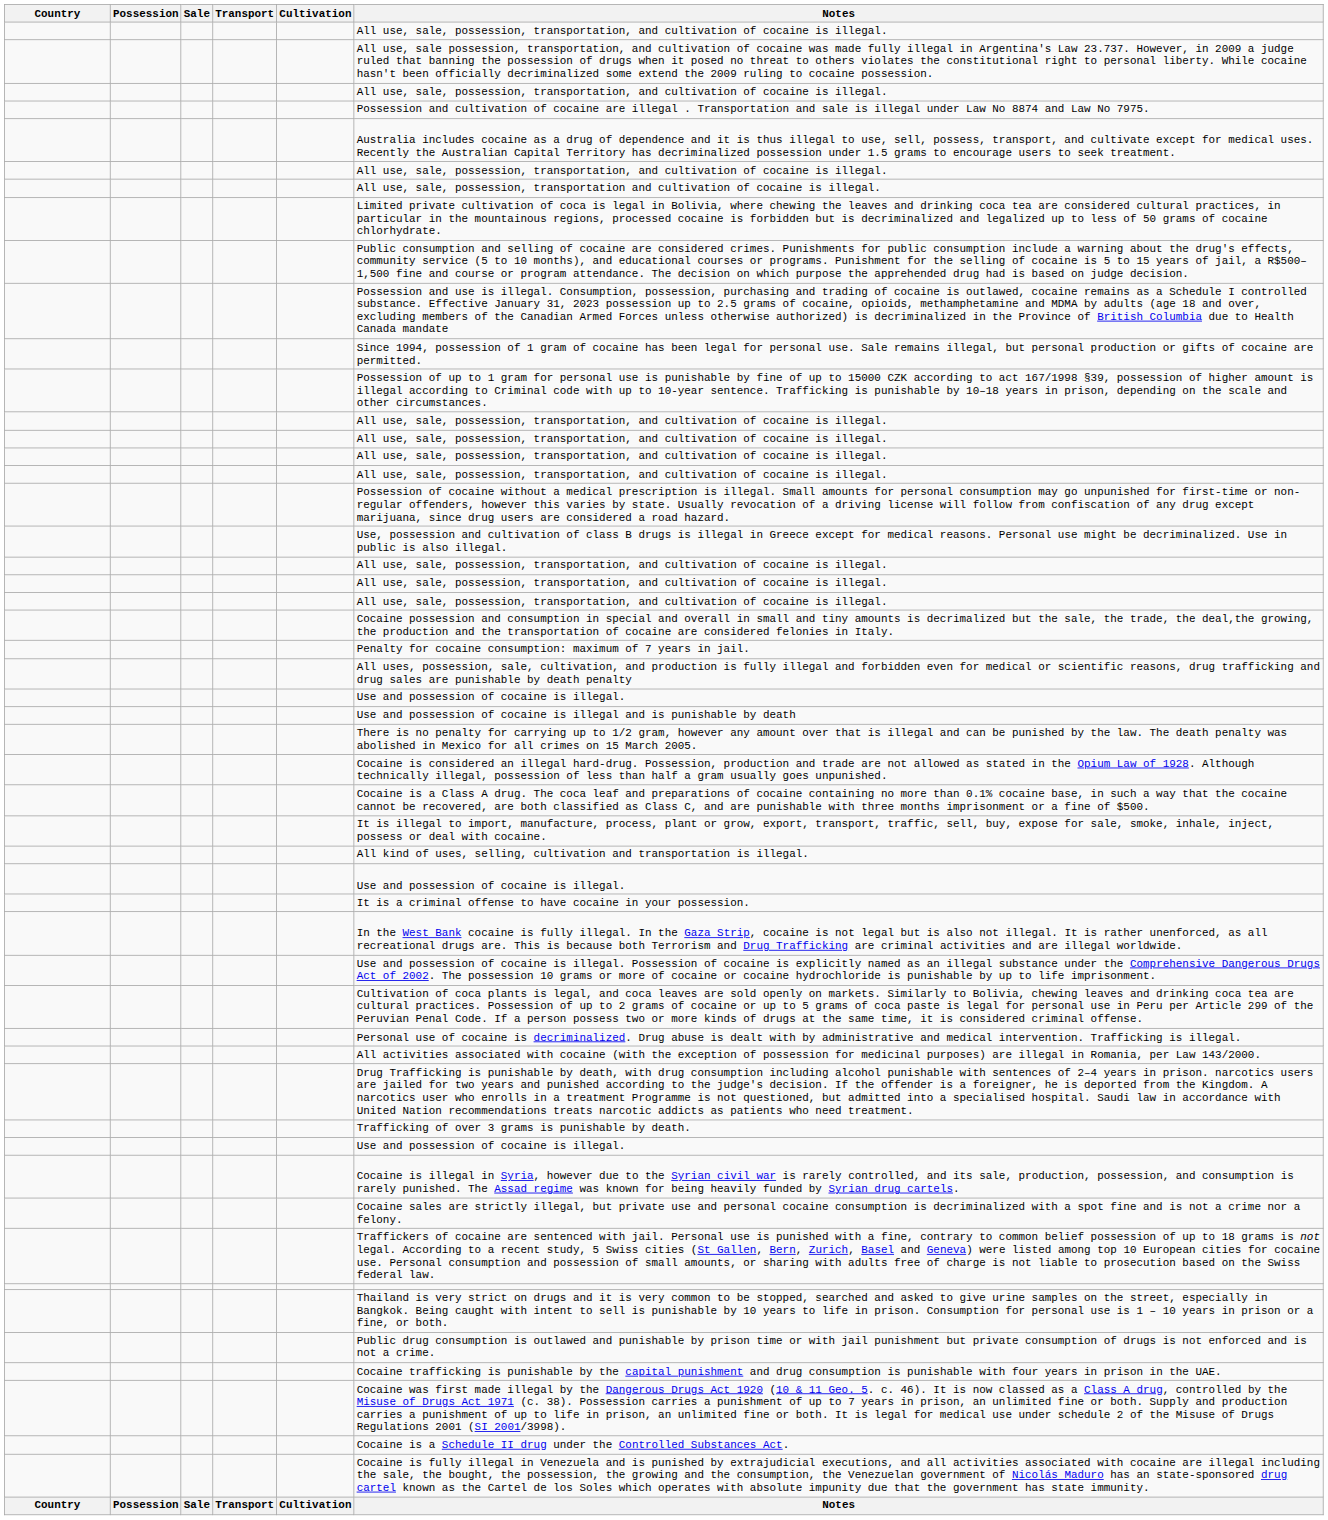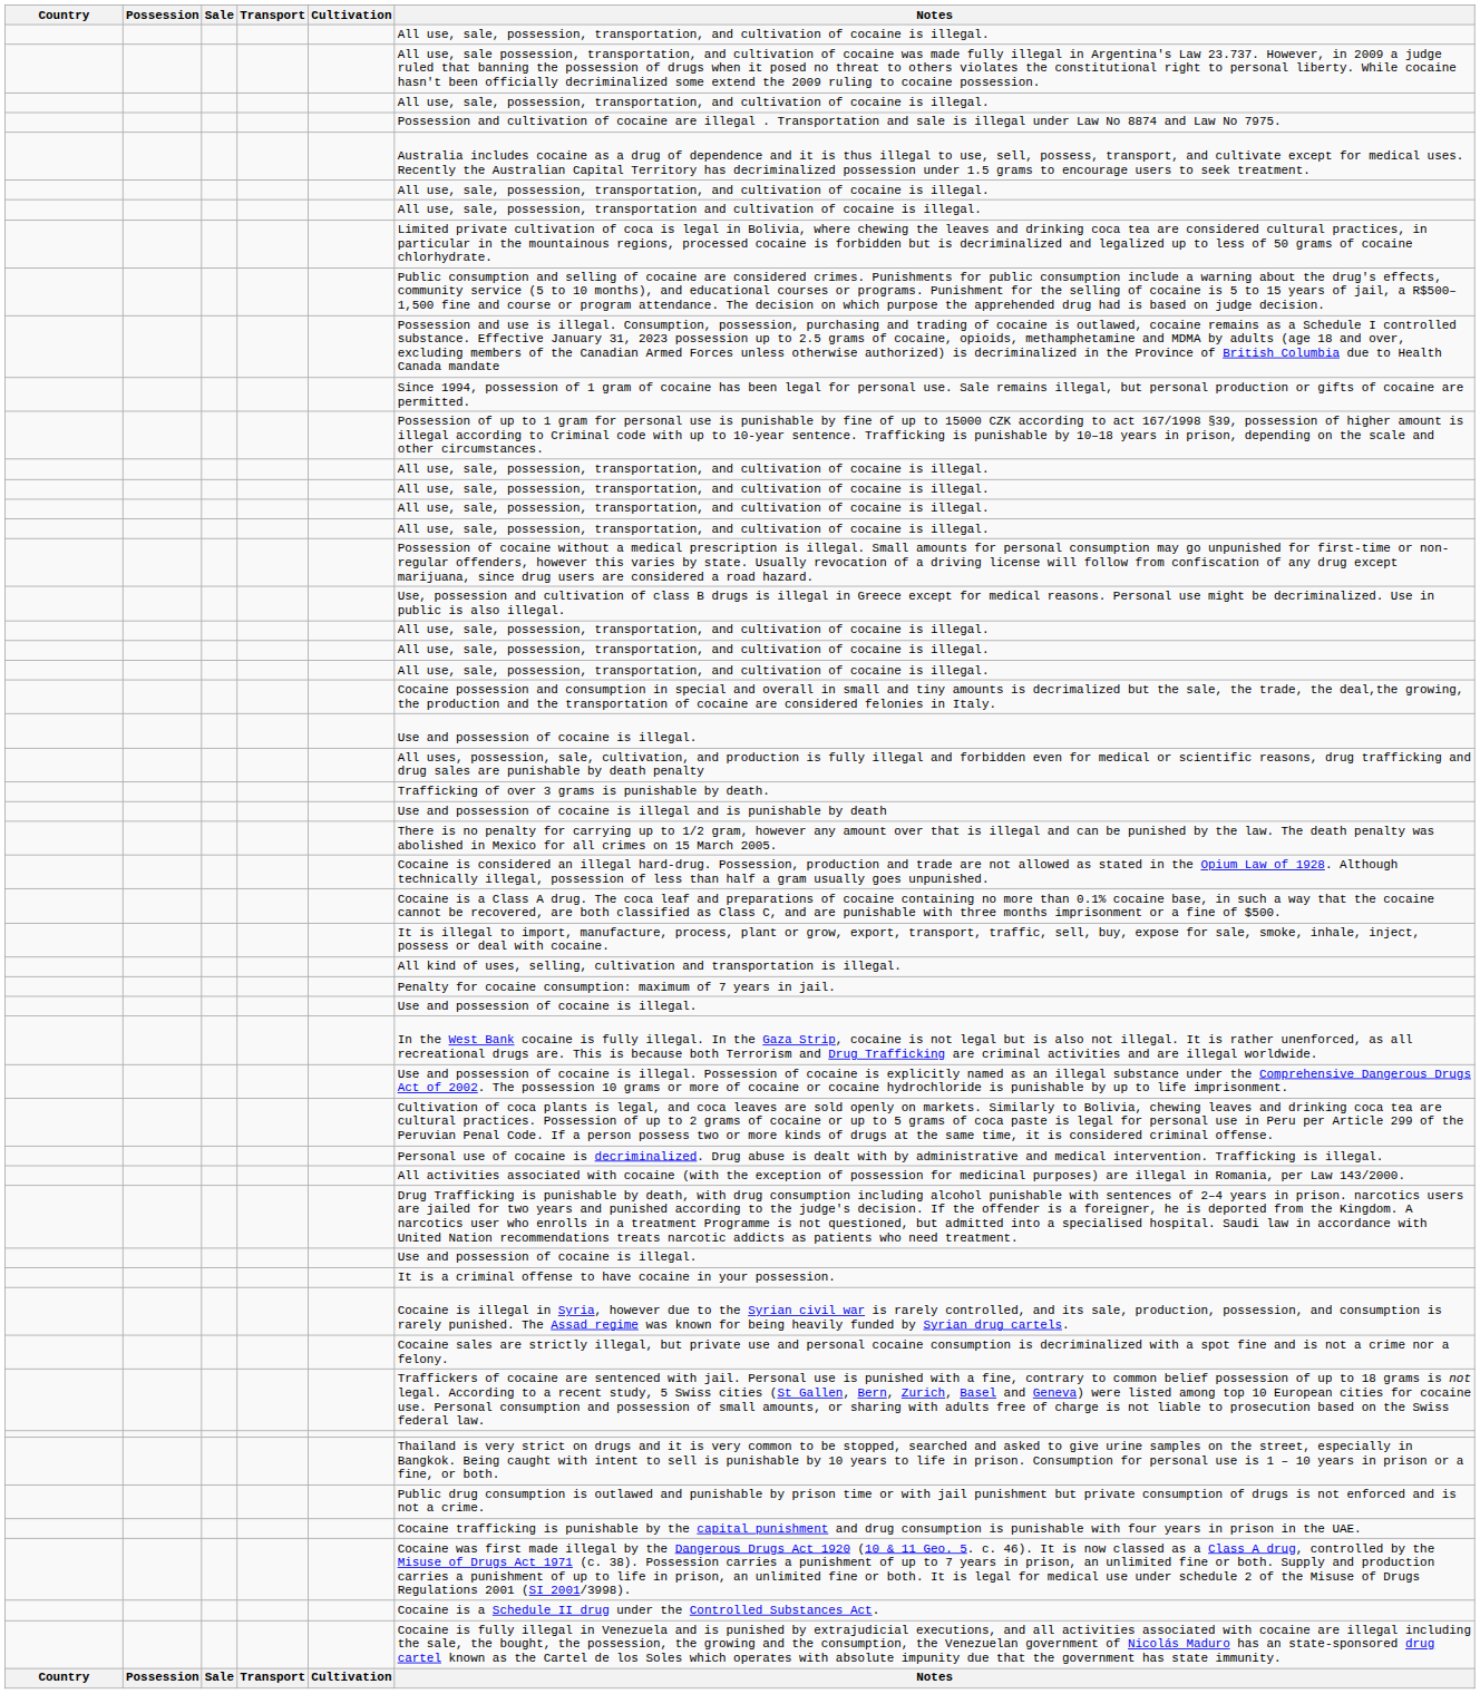row 24 | Notes: Penalty for cocaine consumption: maximum of 7 years in jail. -> Use and possession of cocaine is illegal.
row 26 | Notes: Use and possession of cocaine is illegal. -> Trafficking of over 3 grams is punishable by death.
row 33 | Notes: Use and possession of cocaine is illegal. -> Penalty for cocaine consumption: maximum of 7 years in jail.
row 34 | Notes: It is a criminal offense to have cocaine in your possession. -> Use and possession of cocaine is illegal.
row 41 | Notes: Trafficking of over 3 grams is punishable by death. -> Use and possession of cocaine is illegal.
row 42 | Notes: Use and possession of cocaine is illegal. -> It is a criminal offense to have cocaine in your possession.
